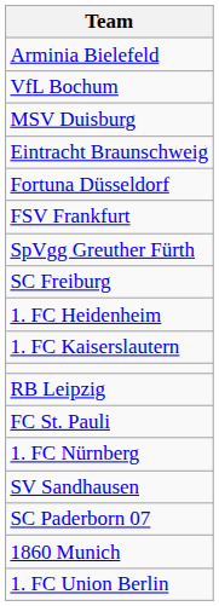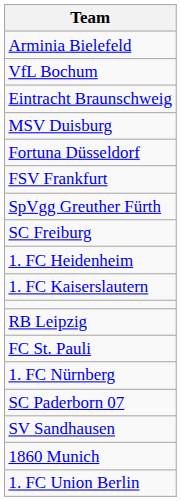row 4 | column 1: MSV Duisburg -> Eintracht Braunschweig
row 5 | column 1: Eintracht Braunschweig -> MSV Duisburg
row 16 | column 1: SV Sandhausen -> SC Paderborn 07
row 17 | column 1: SC Paderborn 07 -> SV Sandhausen
